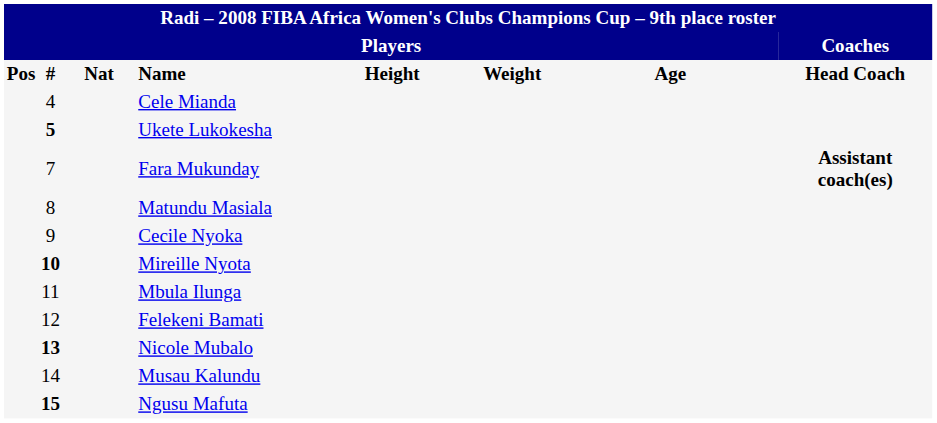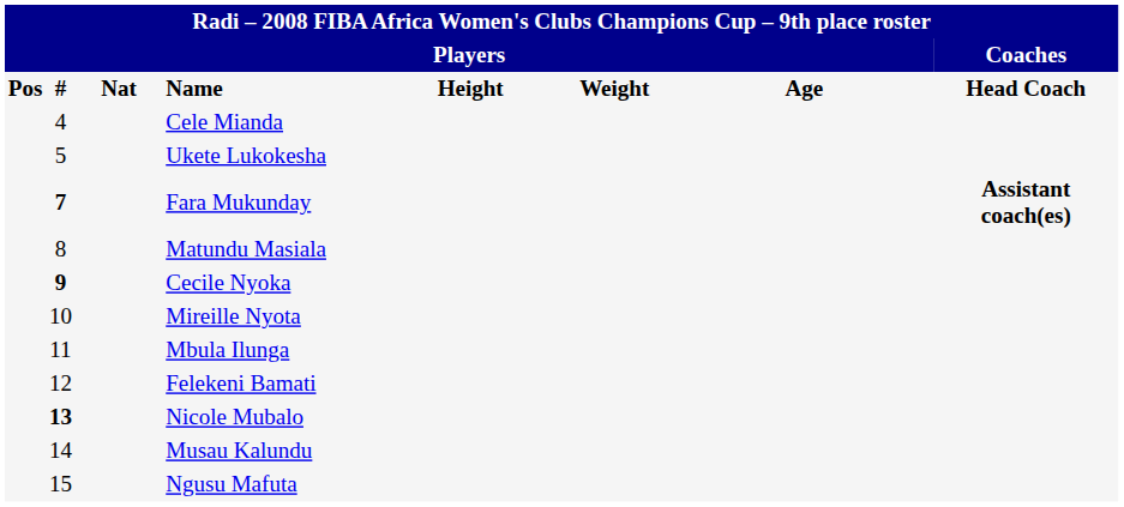Ukete Lukokesha | column 2: bold -> normal
Fara Mukunday | column 2: normal -> bold
Cecile Nyoka | column 2: normal -> bold
Mireille Nyota | column 2: bold -> normal
Ngusu Mafuta | column 2: bold -> normal
